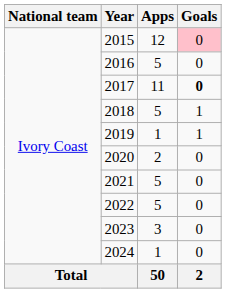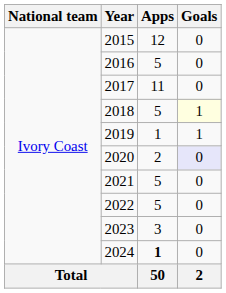2015 | Goals: pink background -> no background
2017 | Goals: bold -> normal
2018 | Goals: no background -> lightyellow background
2020 | Goals: no background -> lavender background
2024 | Apps: normal -> bold
